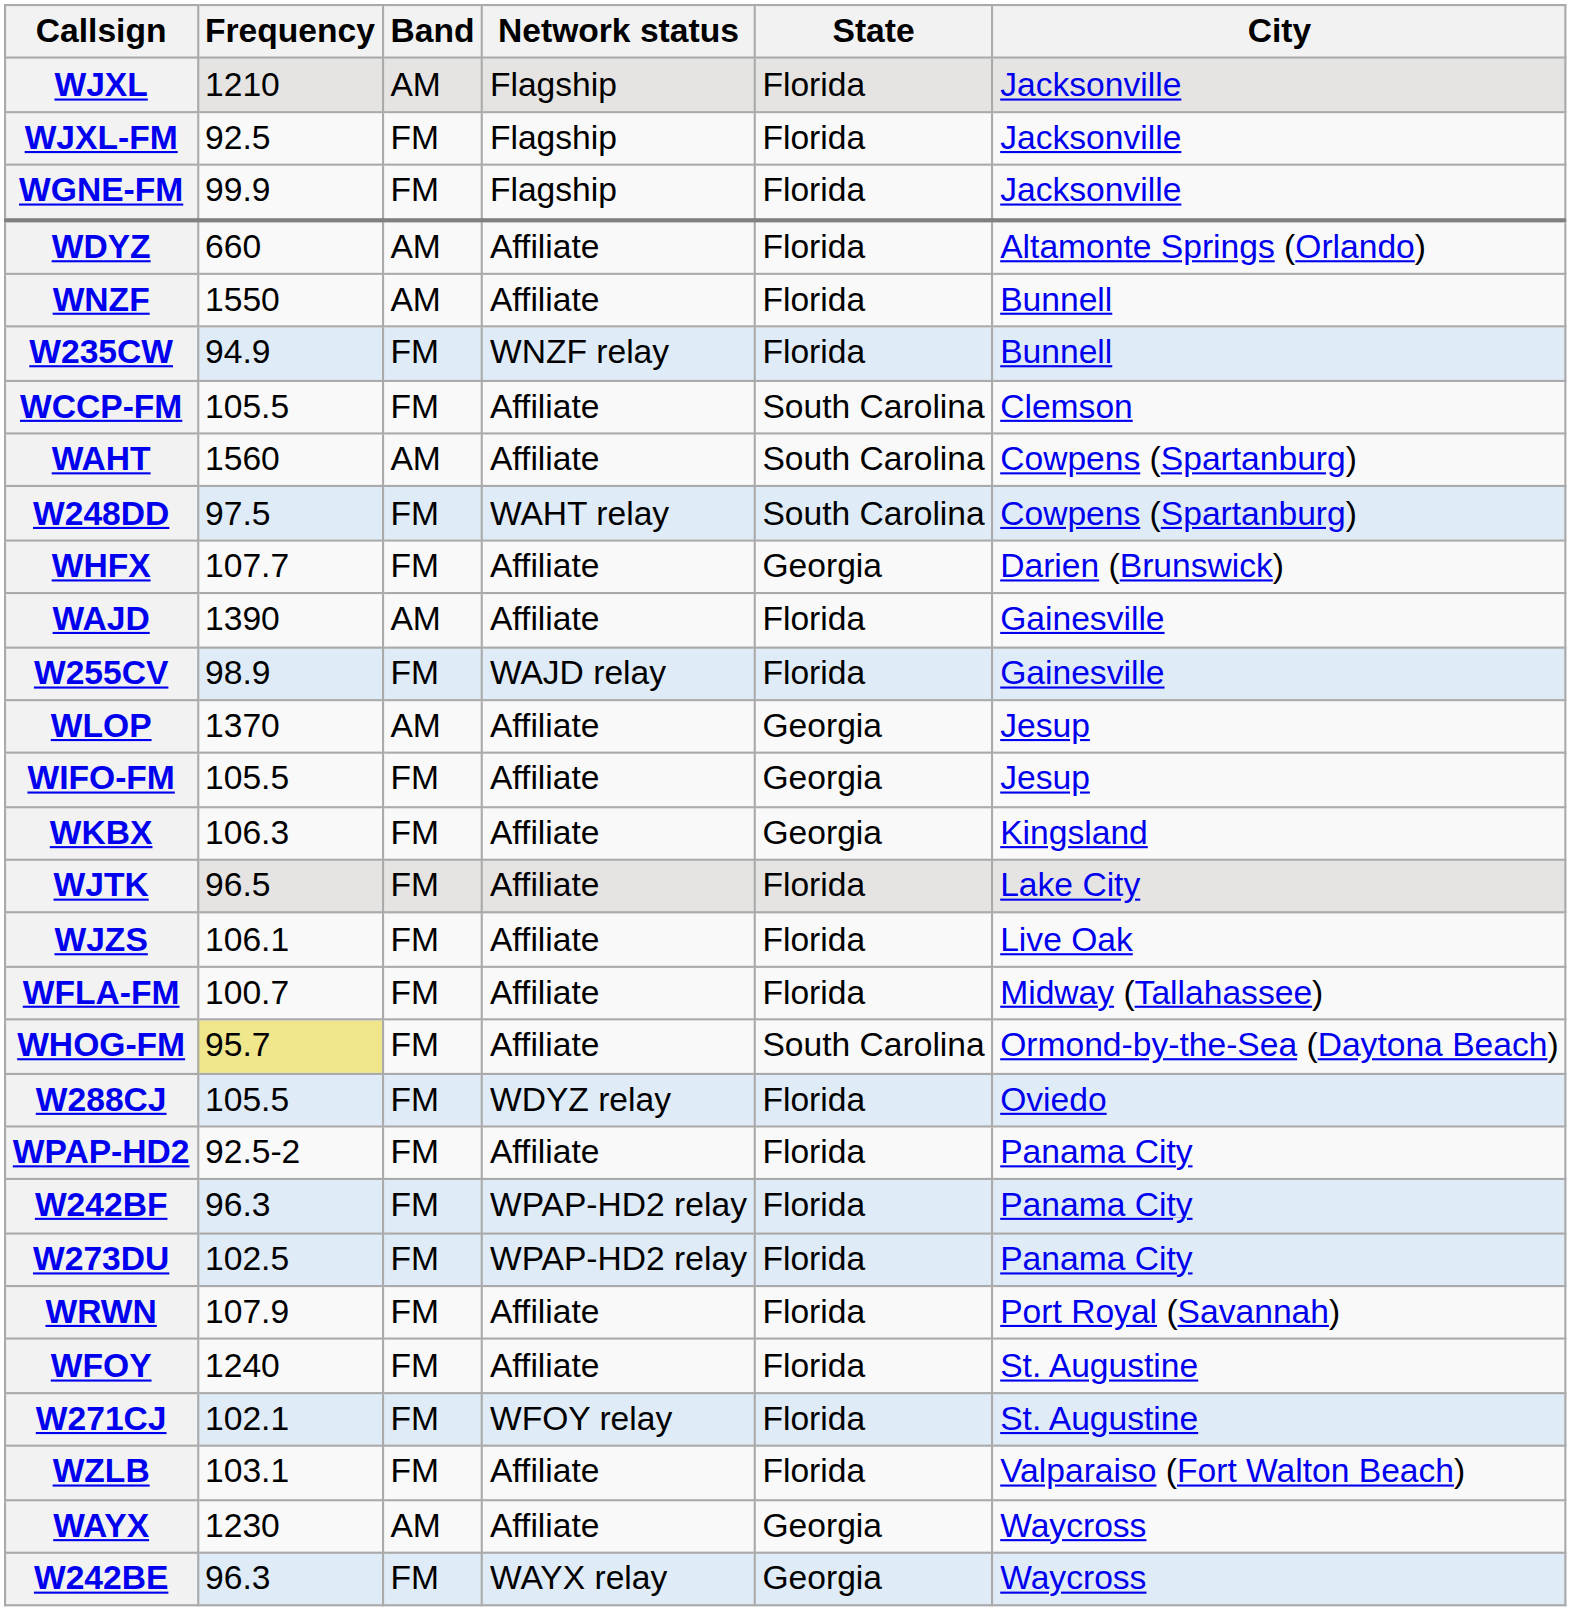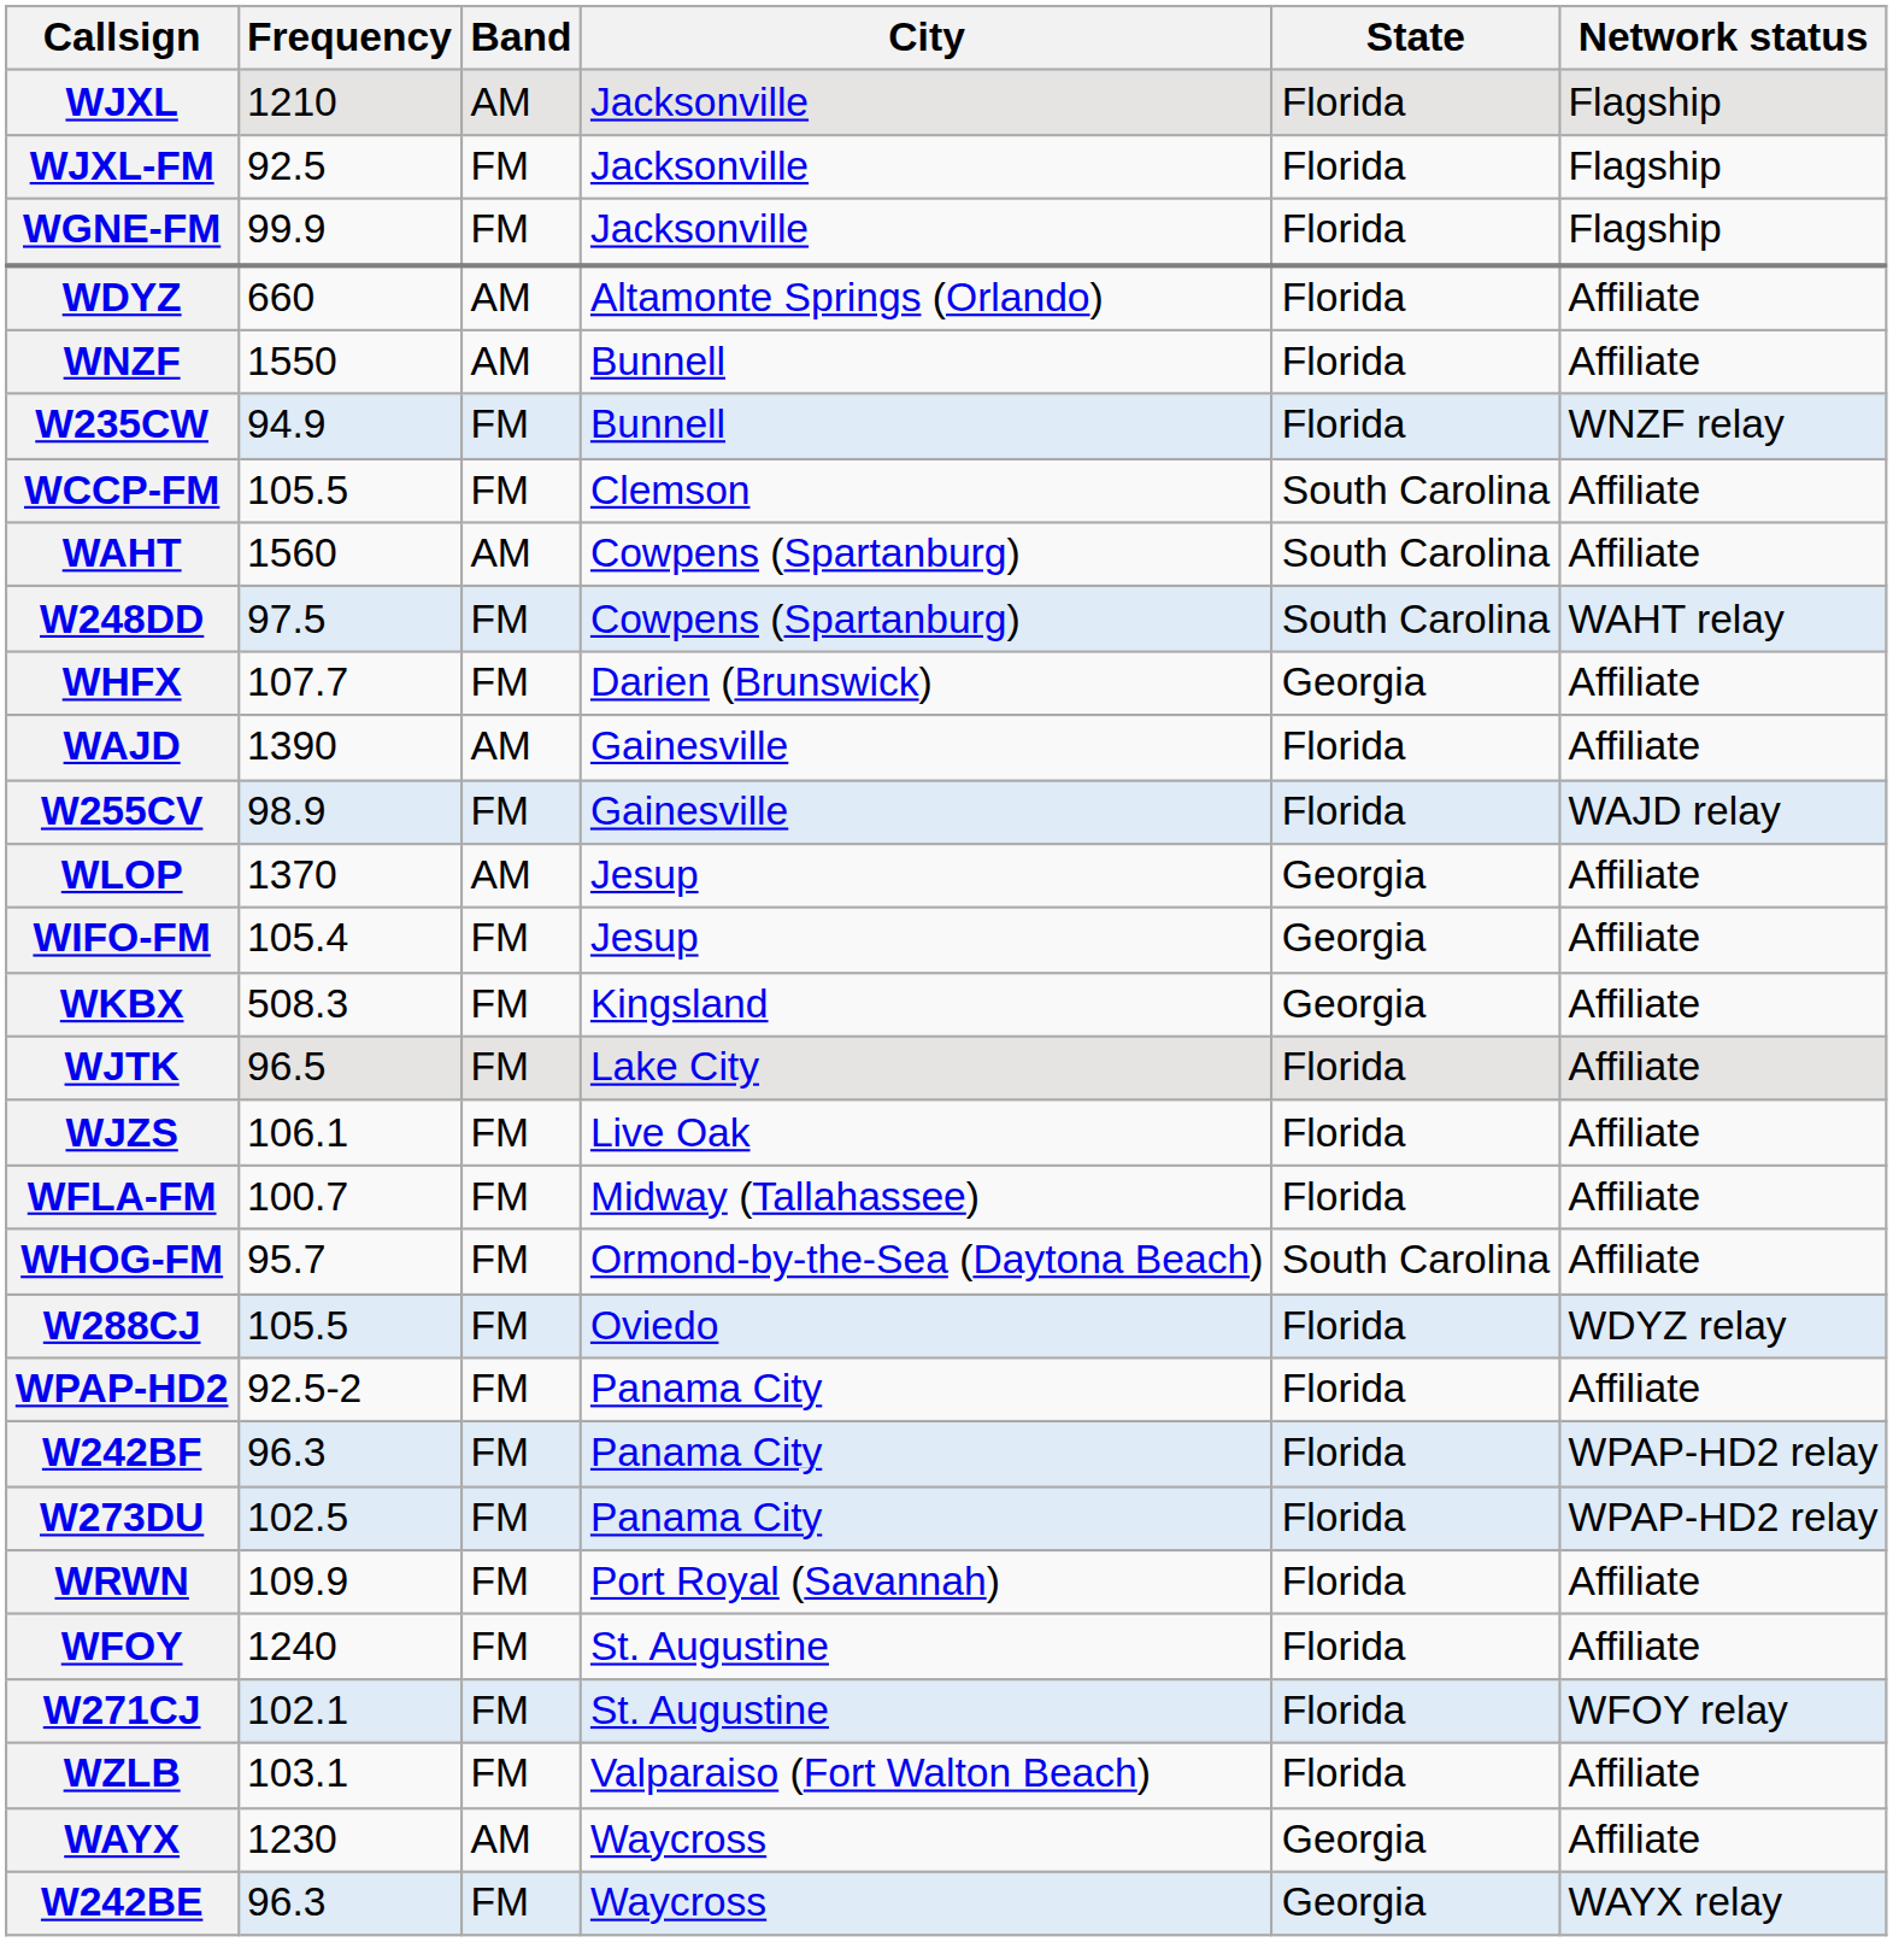columns swapped: City <-> Network status
WIFO-FM | Frequency: 105.5 -> 105.4
WKBX | Frequency: 106.3 -> 508.3
WHOG-FM | Frequency: khaki background -> no background
WRWN | Frequency: 107.9 -> 109.9
